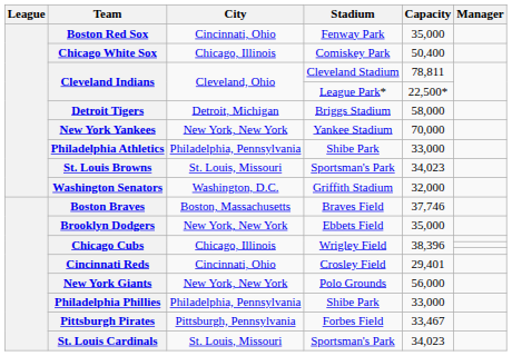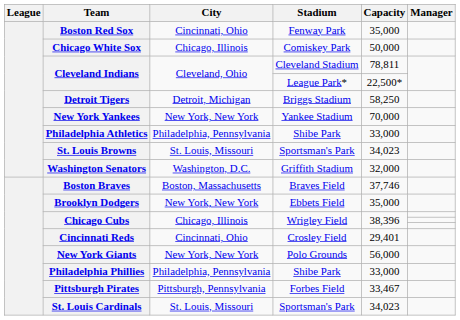Chicago White Sox | Capacity: 50,400 -> 50,000
Detroit Tigers | Capacity: 58,000 -> 58,250
